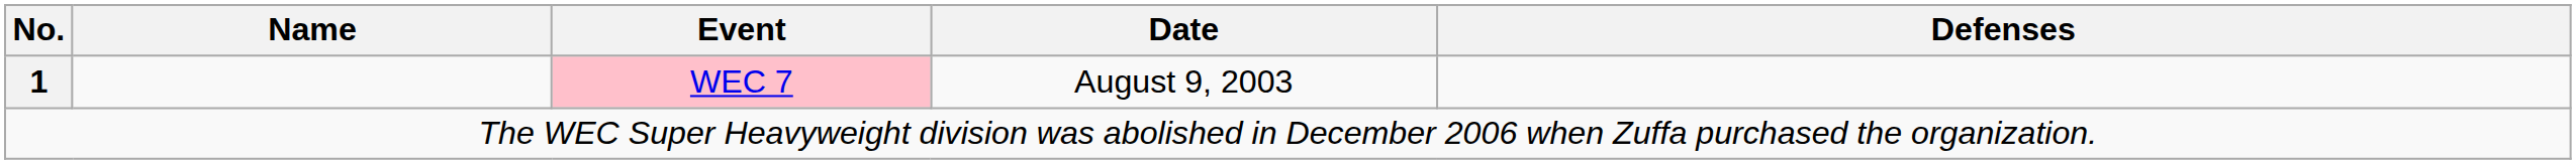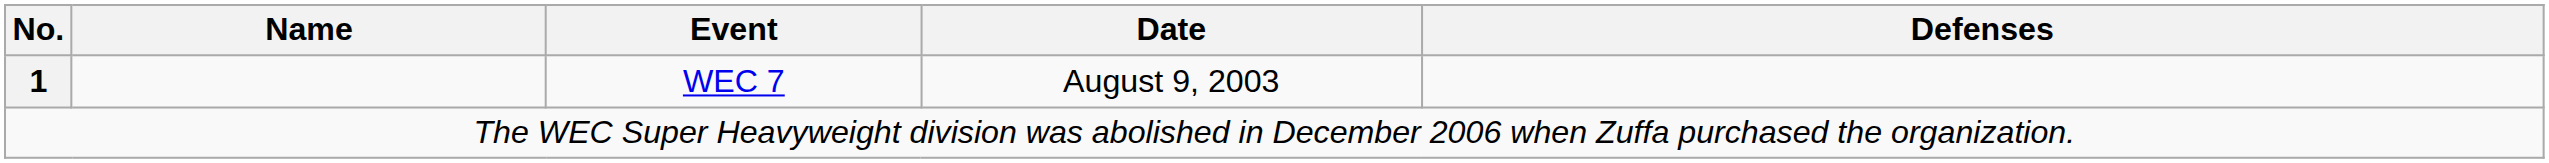1 | Event: pink background -> no background
